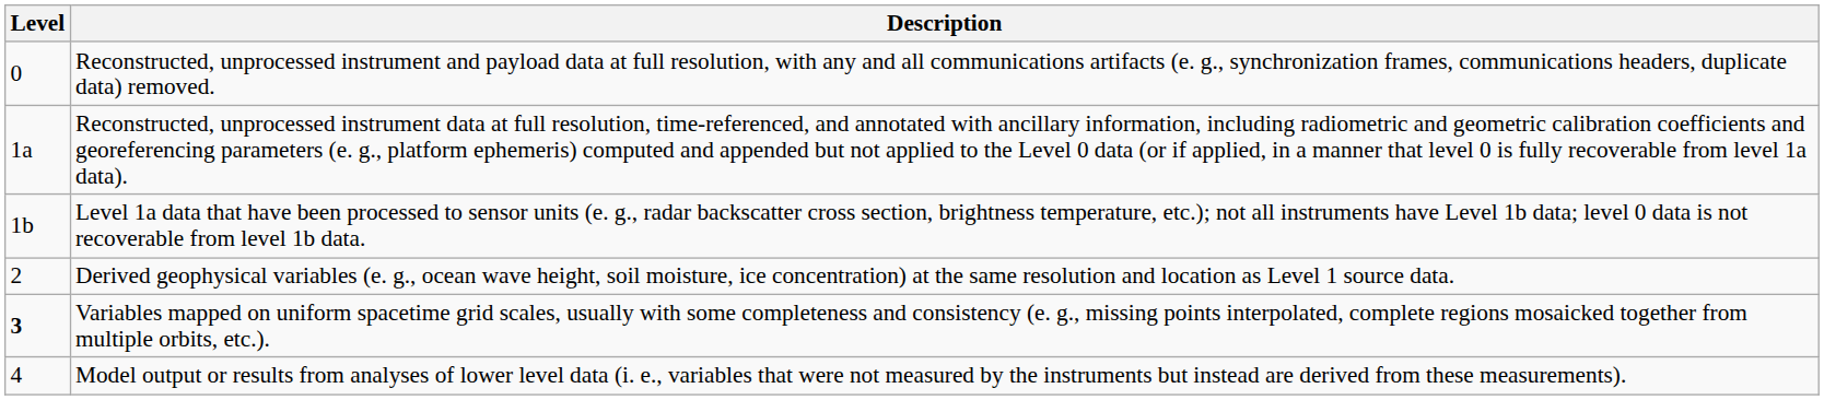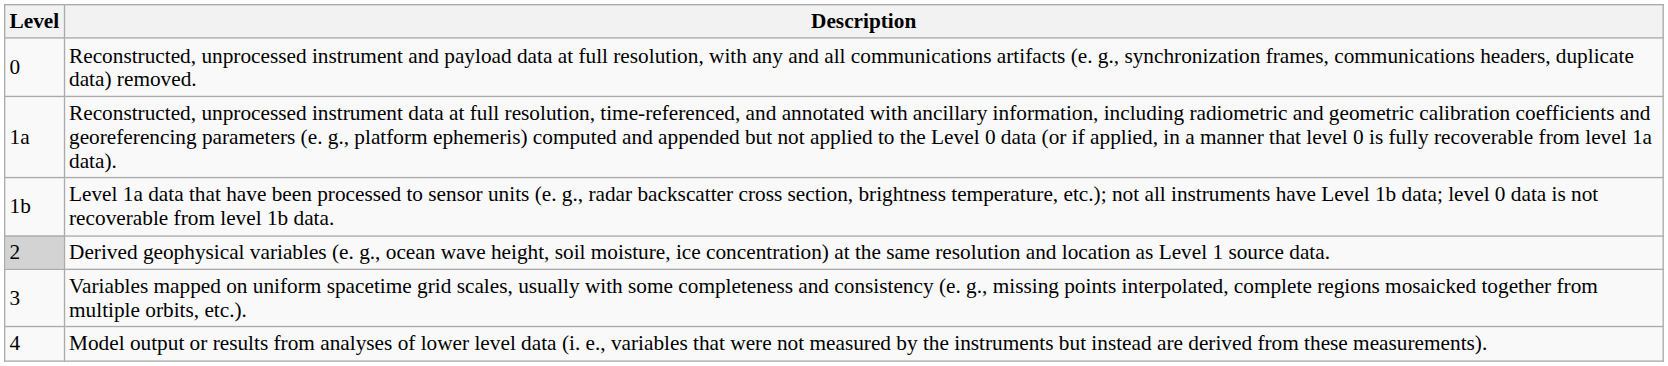row 5 | Level: no background -> lightgrey background
row 6 | Level: bold -> normal
